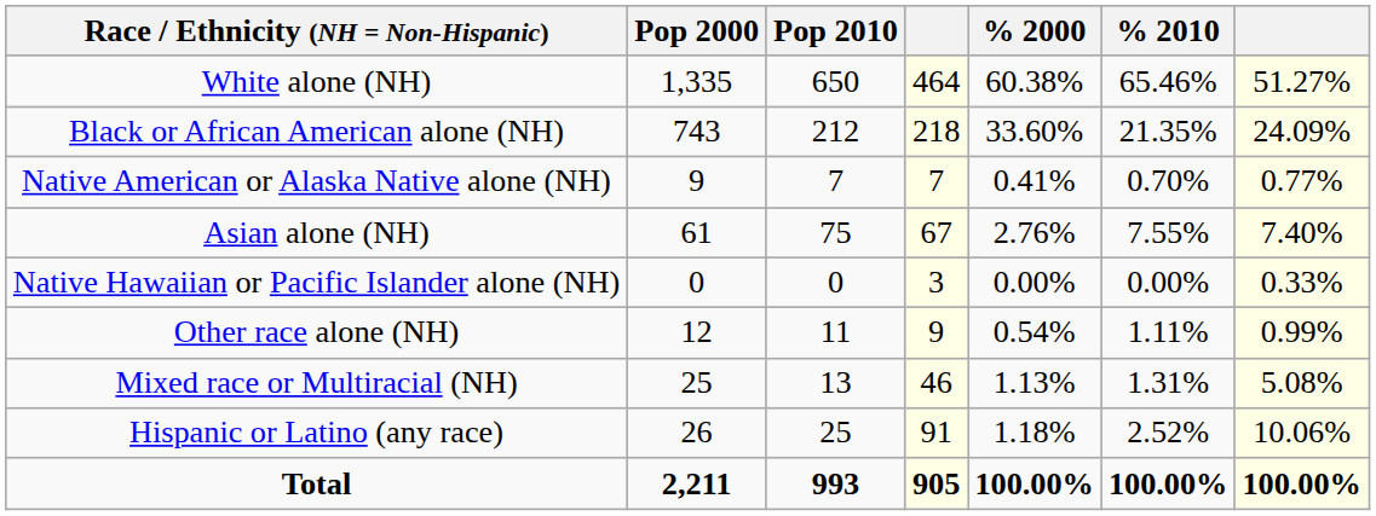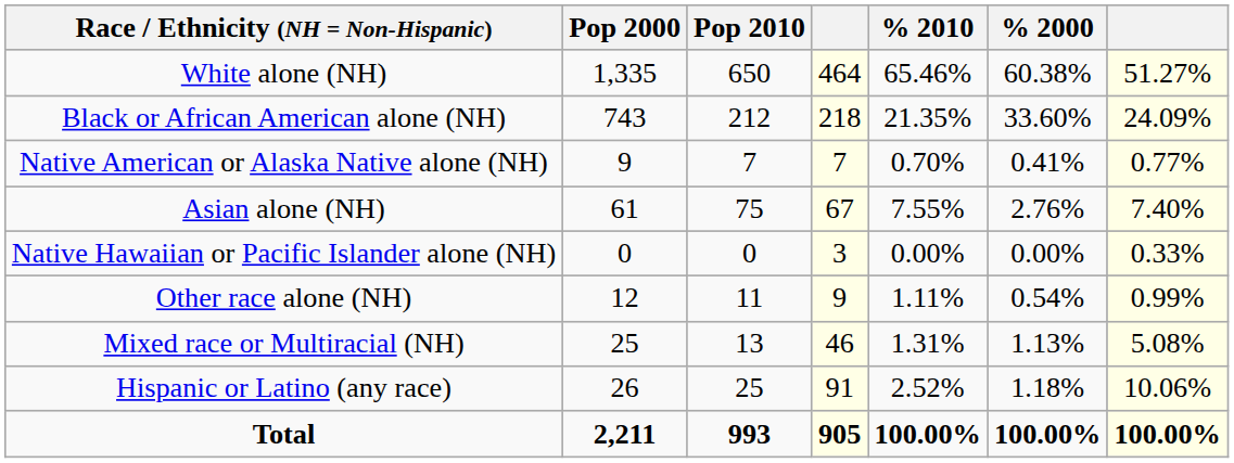columns swapped: % 2000 <-> % 2010
